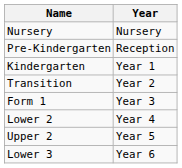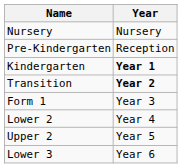Kindergarten | Year: normal -> bold
Transition | Year: normal -> bold
